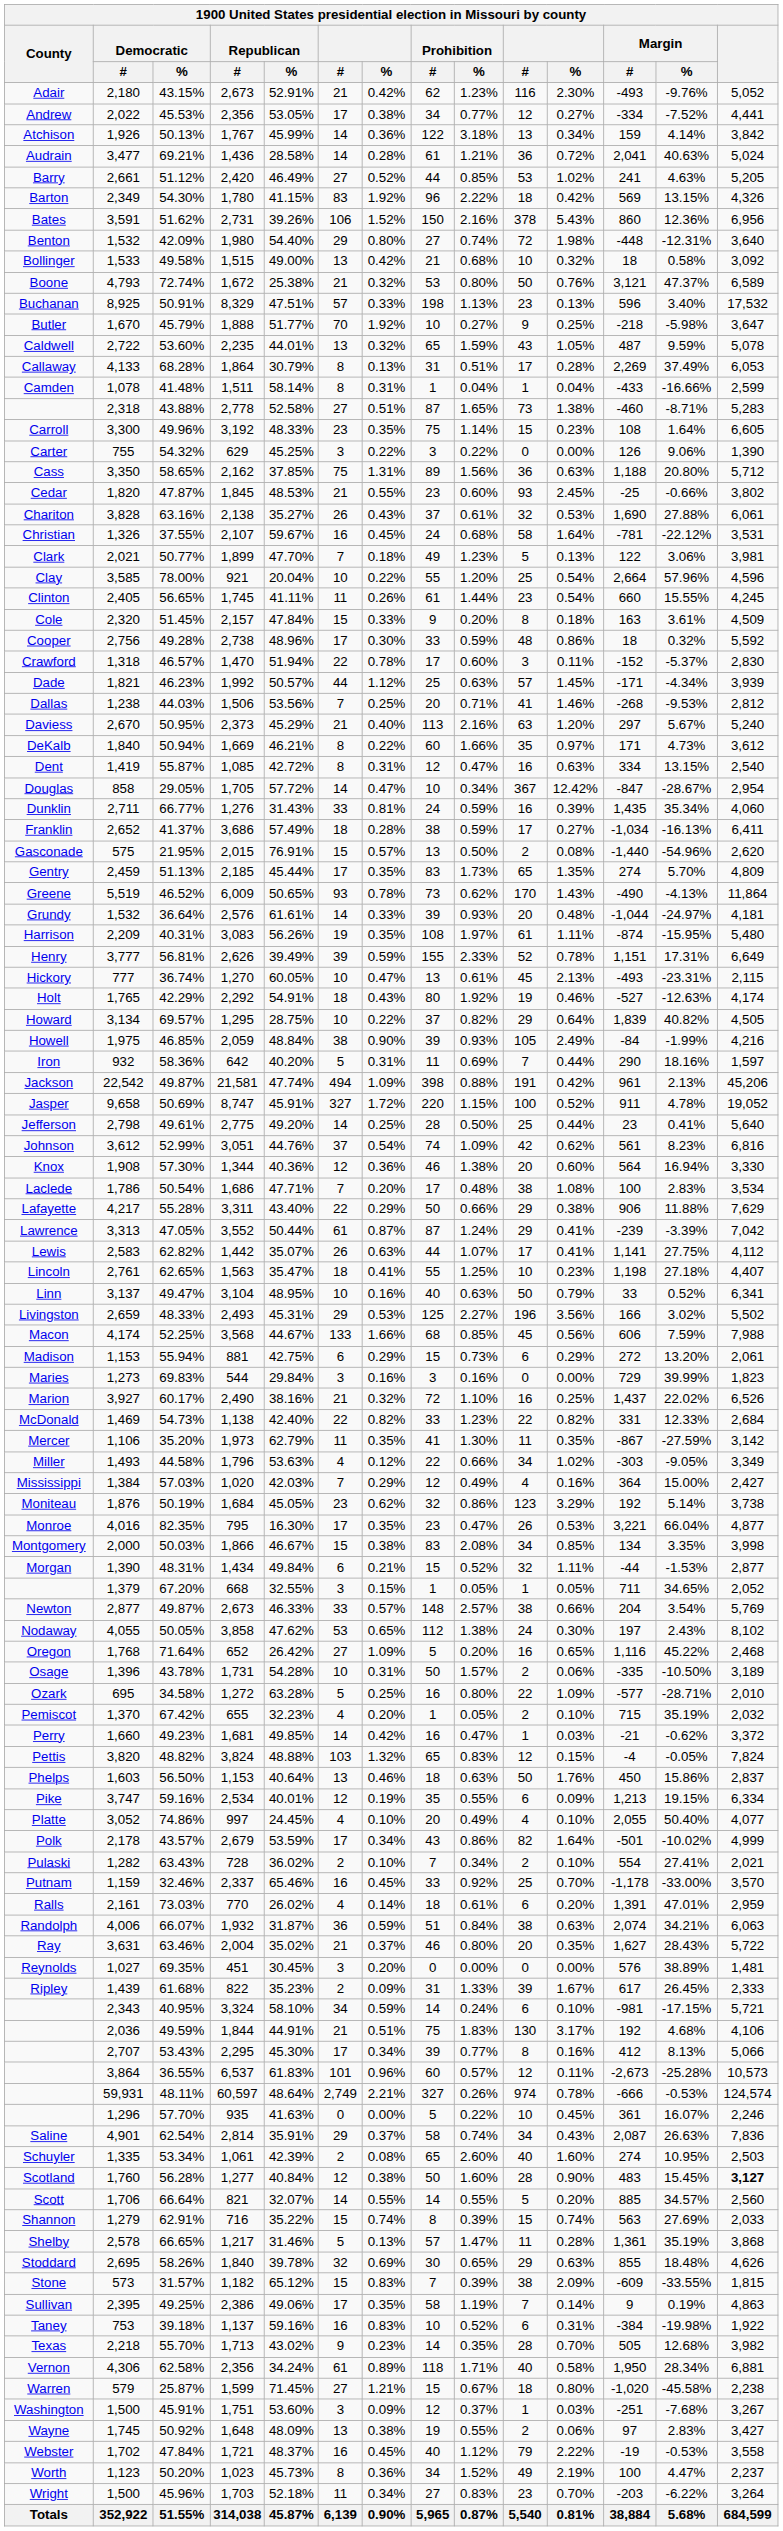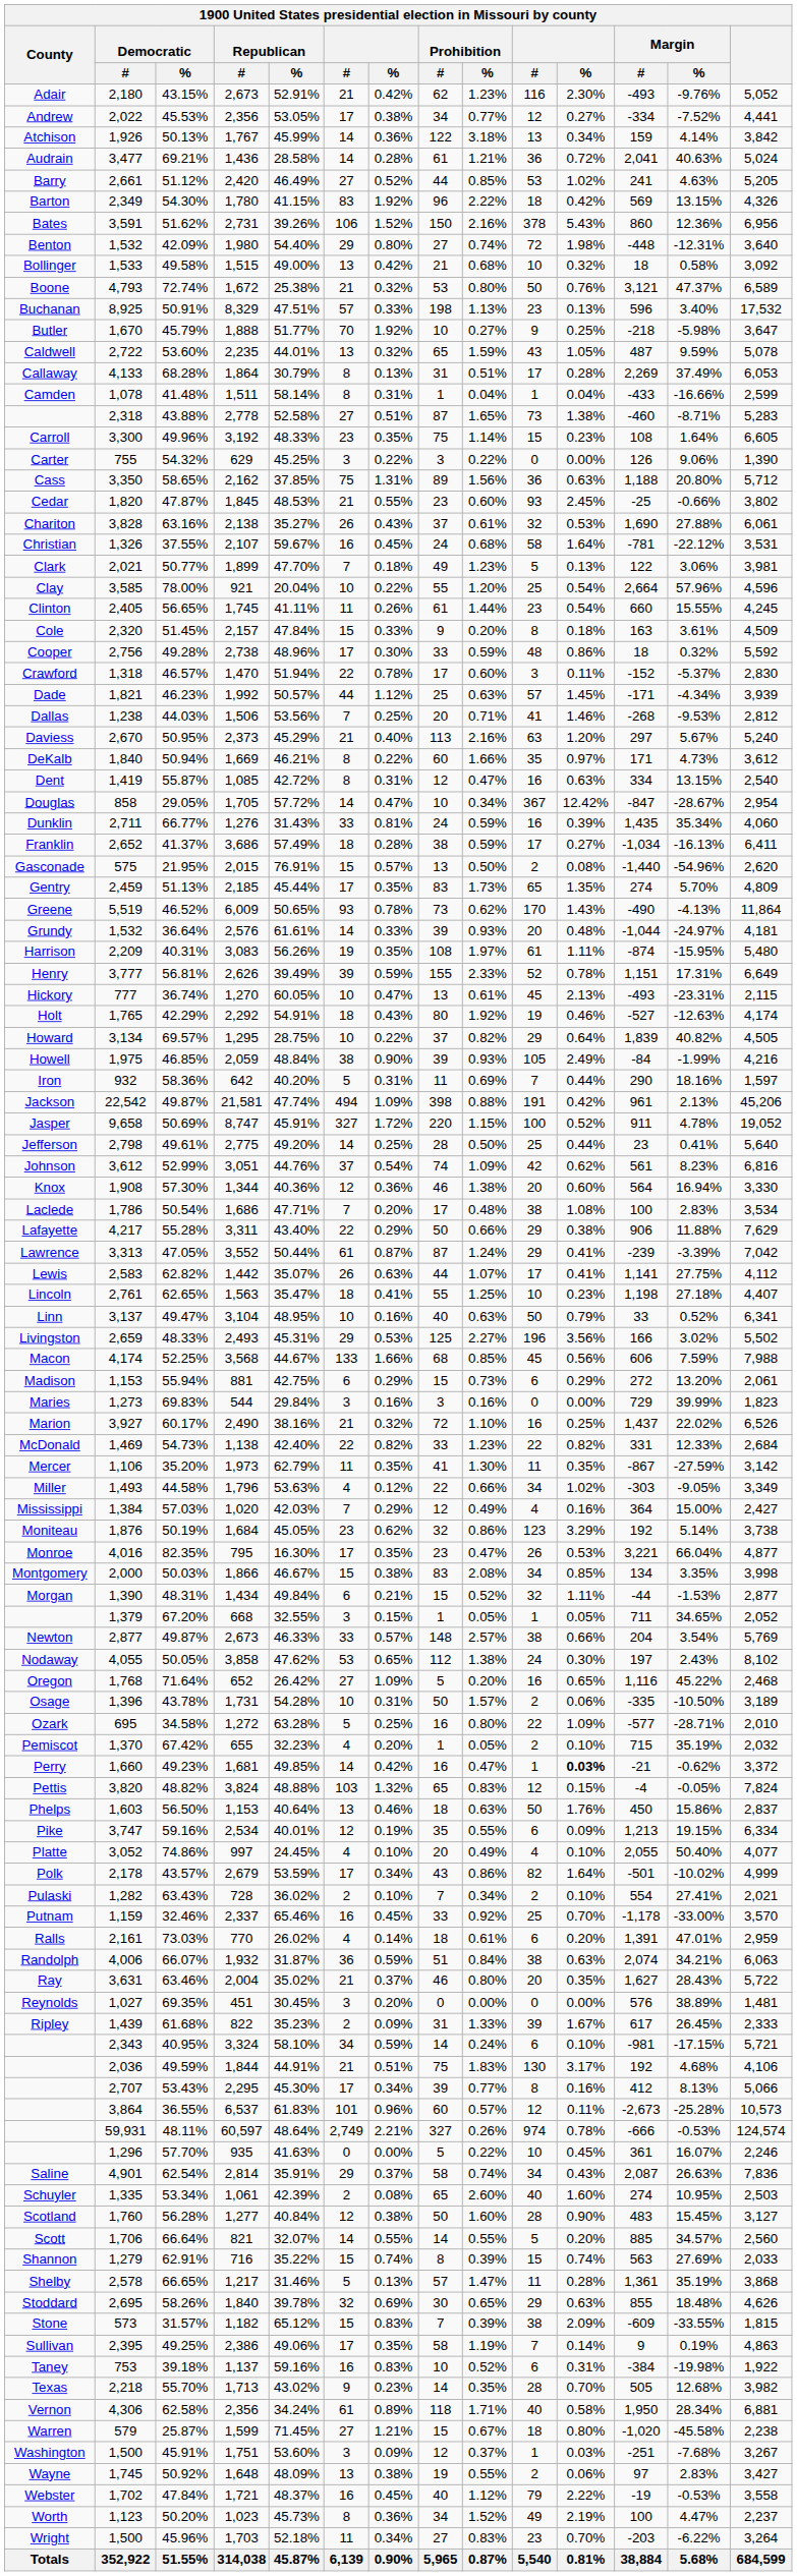Perry | column 11: normal -> bold
Scotland | column 14: bold -> normal
